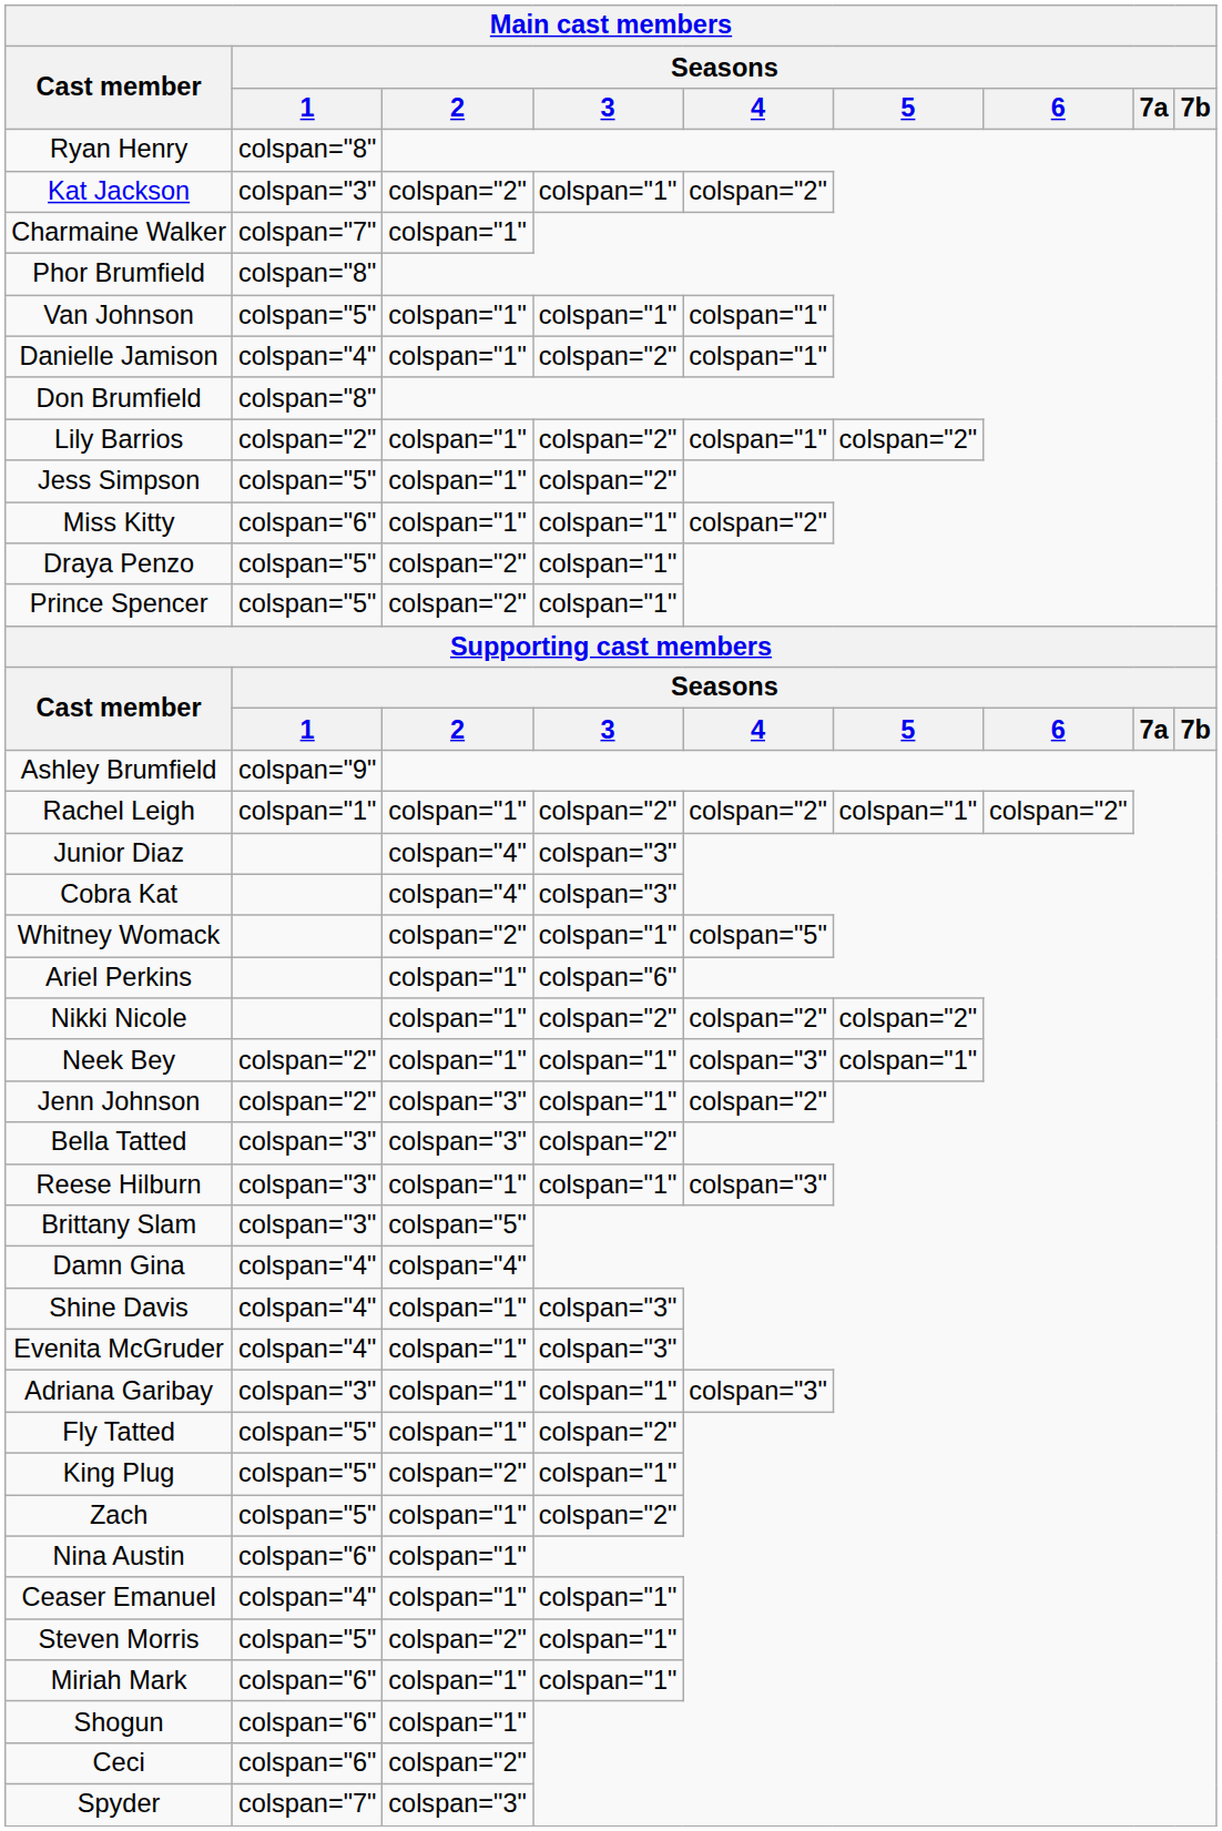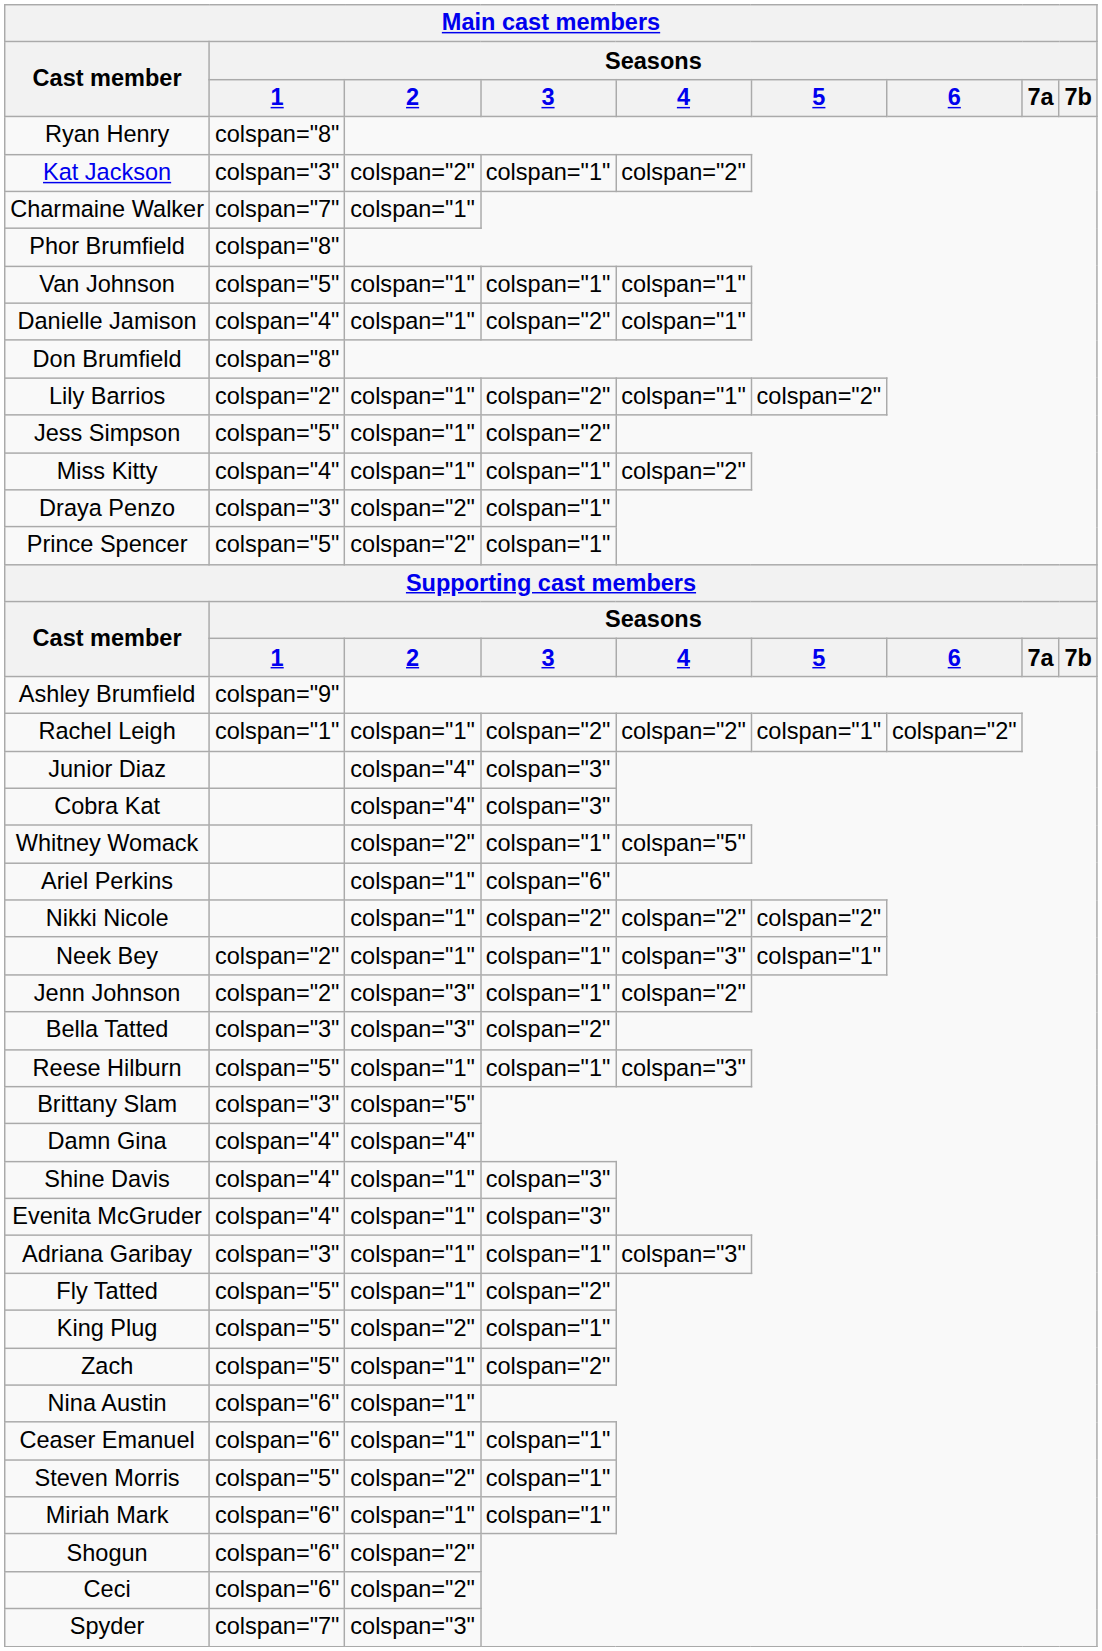Miss Kitty | Seasons / 1: colspan="6" -> colspan="4"
Draya Penzo | Seasons / 1: colspan="5" -> colspan="3"
Reese Hilburn | Seasons / 1: colspan="3" -> colspan="5"
Ceaser Emanuel | Seasons / 1: colspan="4" -> colspan="6"
Shogun | Seasons / 2: colspan="1" -> colspan="2"
